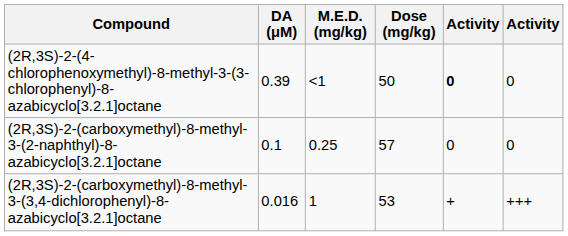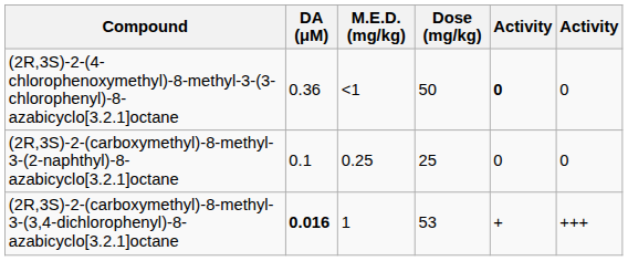row 2 | DA (μM): 0.39 -> 0.36
row 3 | Dose (mg/kg): 57 -> 25
row 4 | DA (μM): normal -> bold
